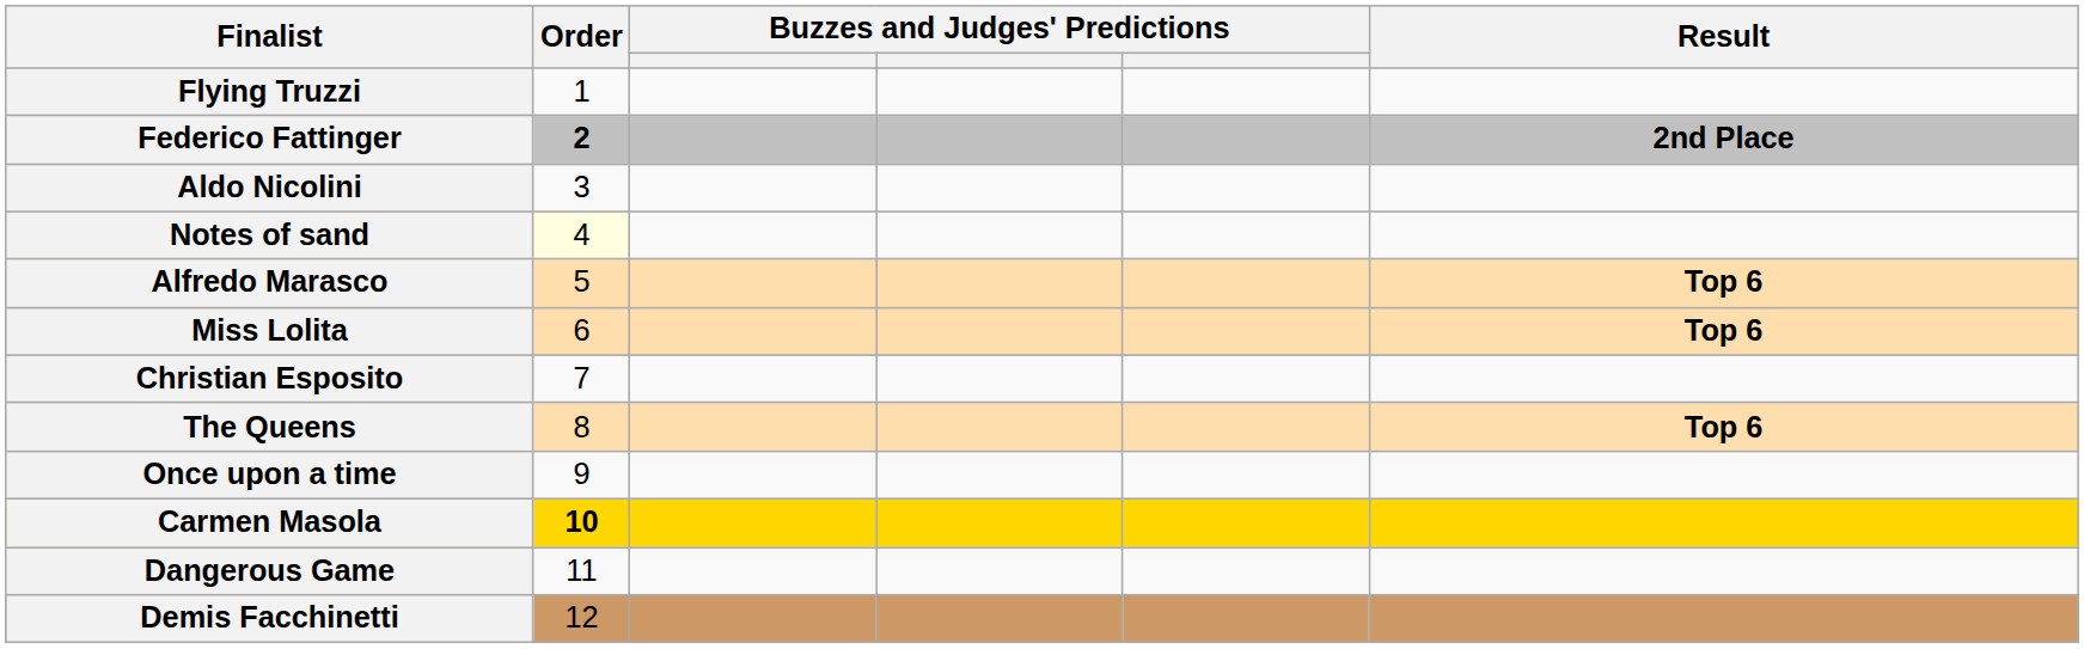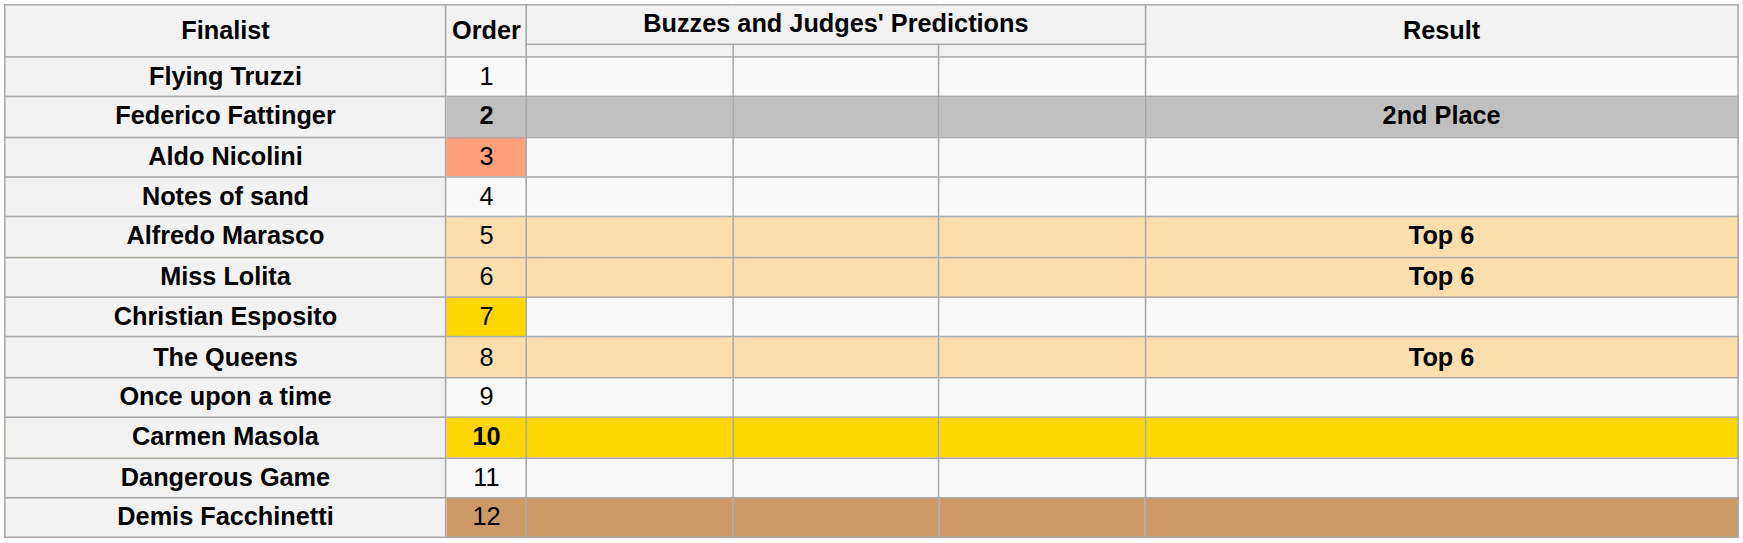Aldo Nicolini | Order: no background -> lightsalmon background
Notes of sand | Order: lightyellow background -> no background
Christian Esposito | Order: no background -> gold background
